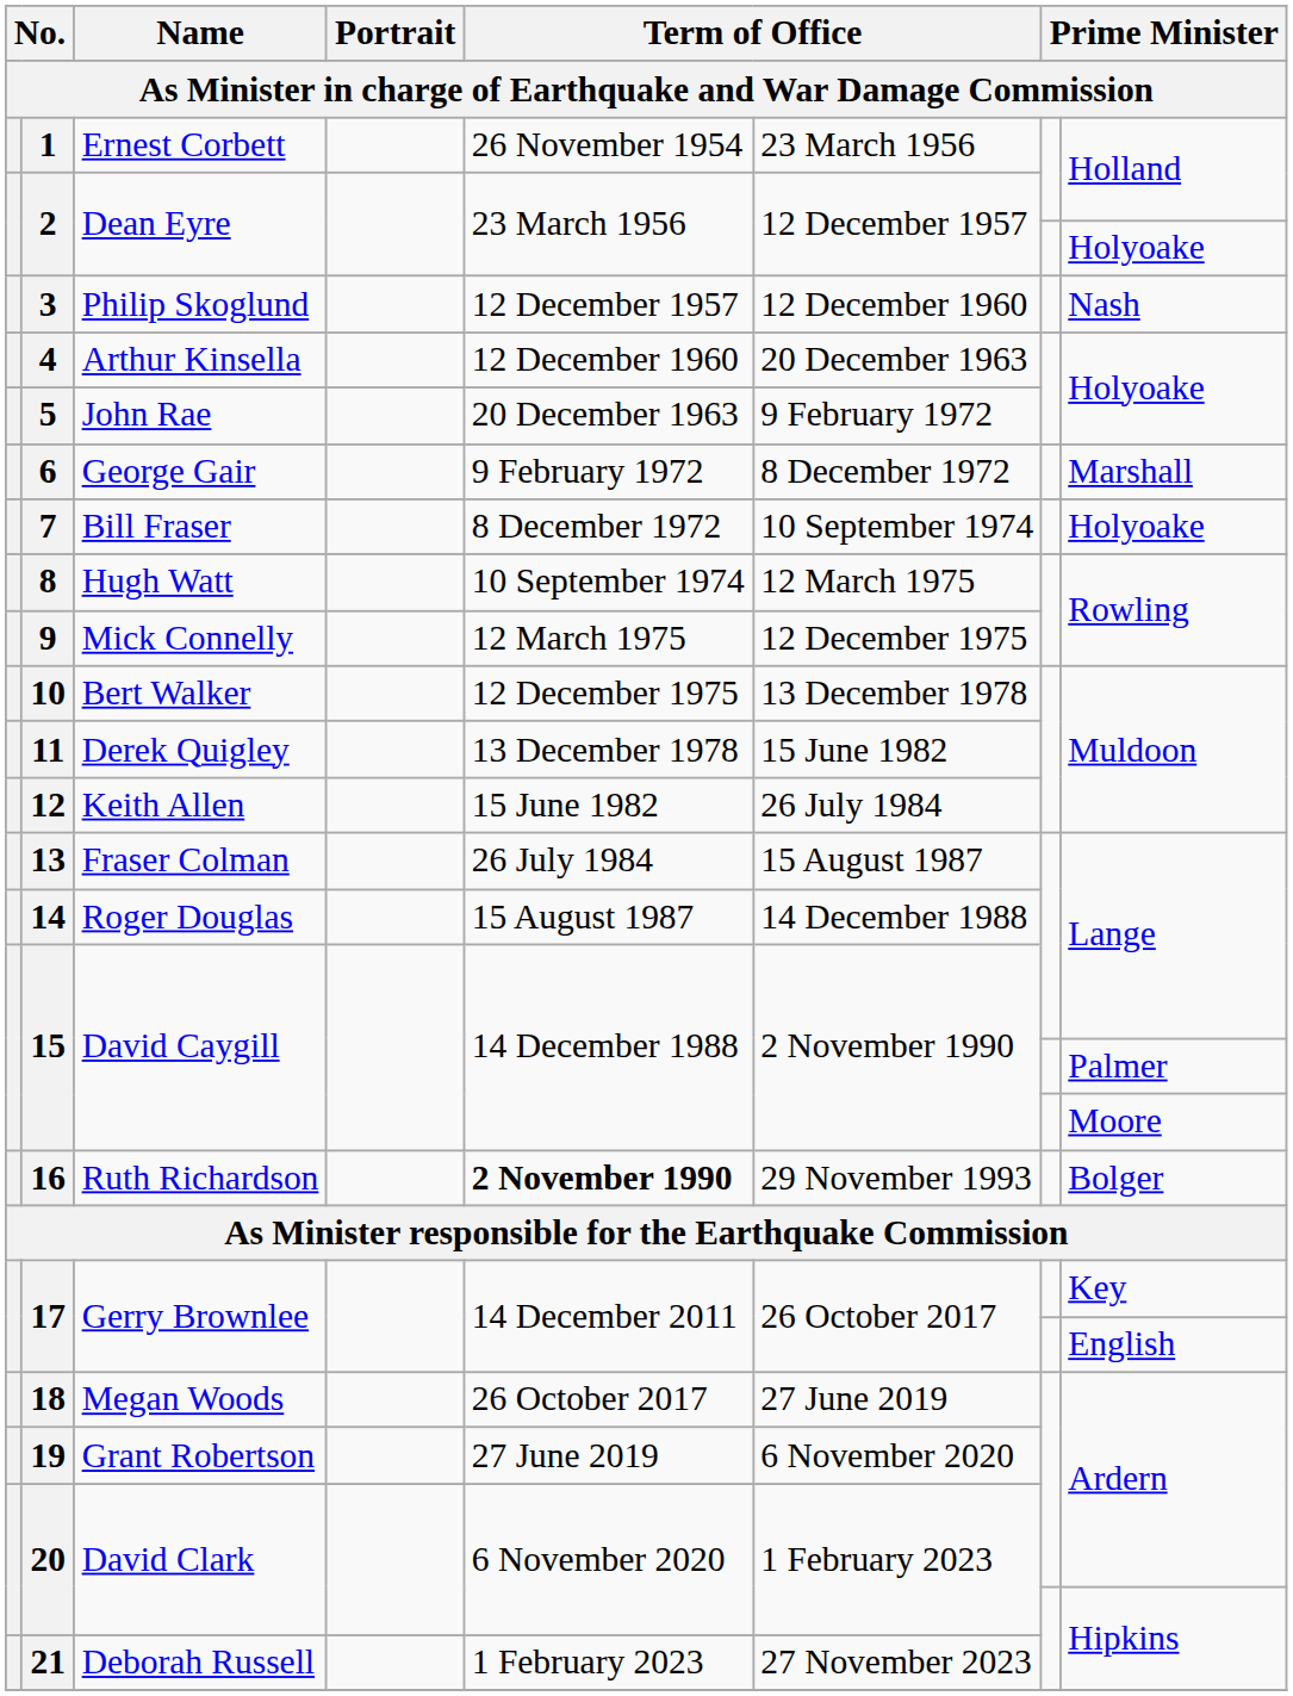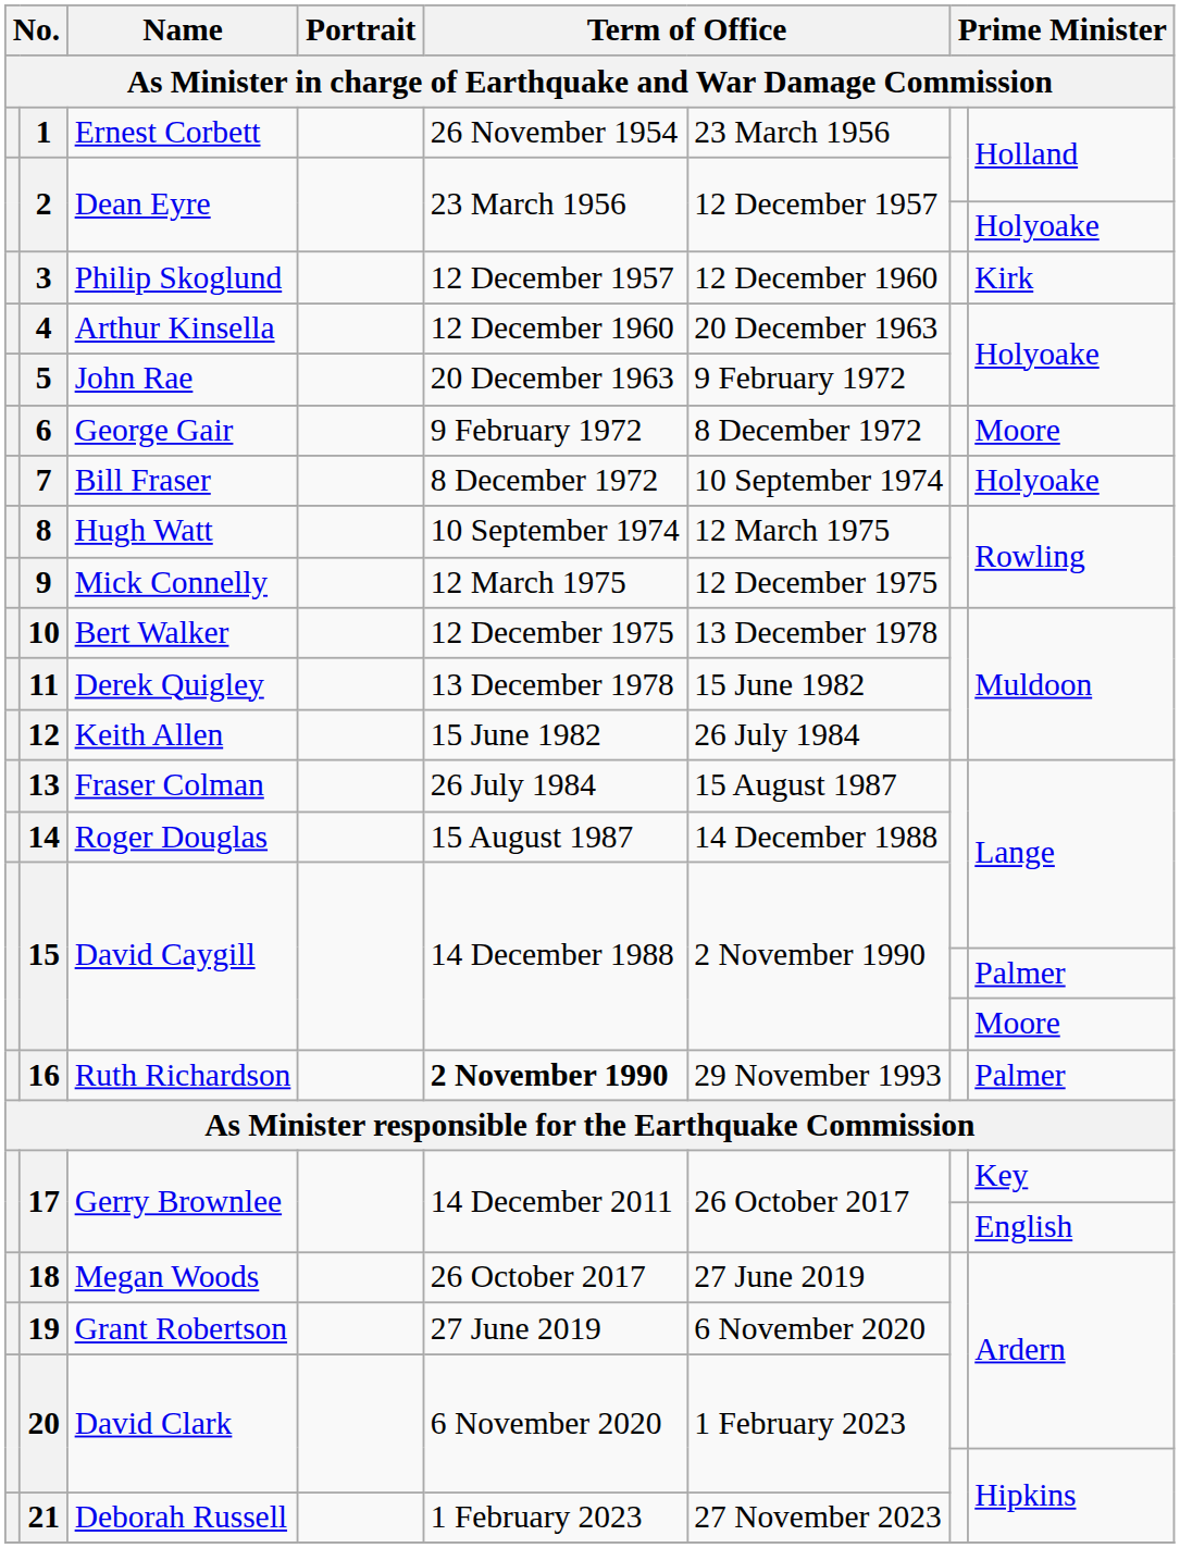3 | column 8: Nash -> Kirk
6 | column 8: Marshall -> Moore
16 | column 8: Bolger -> Palmer
